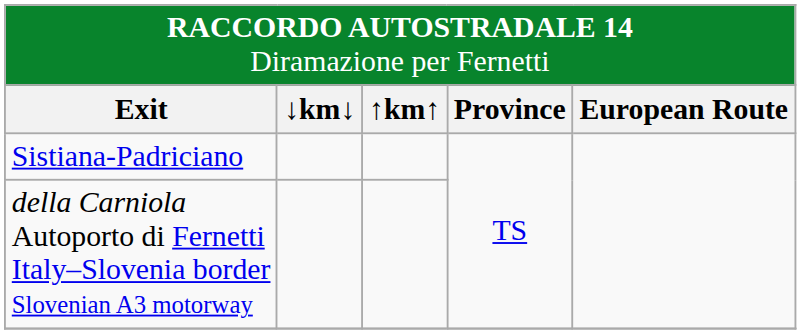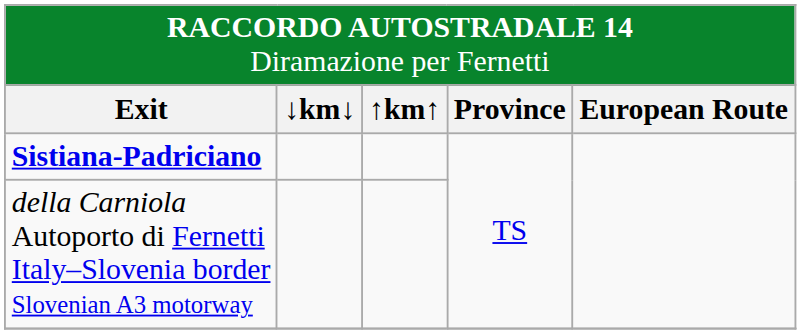Sistiana-Padriciano | column 1: normal -> bold
